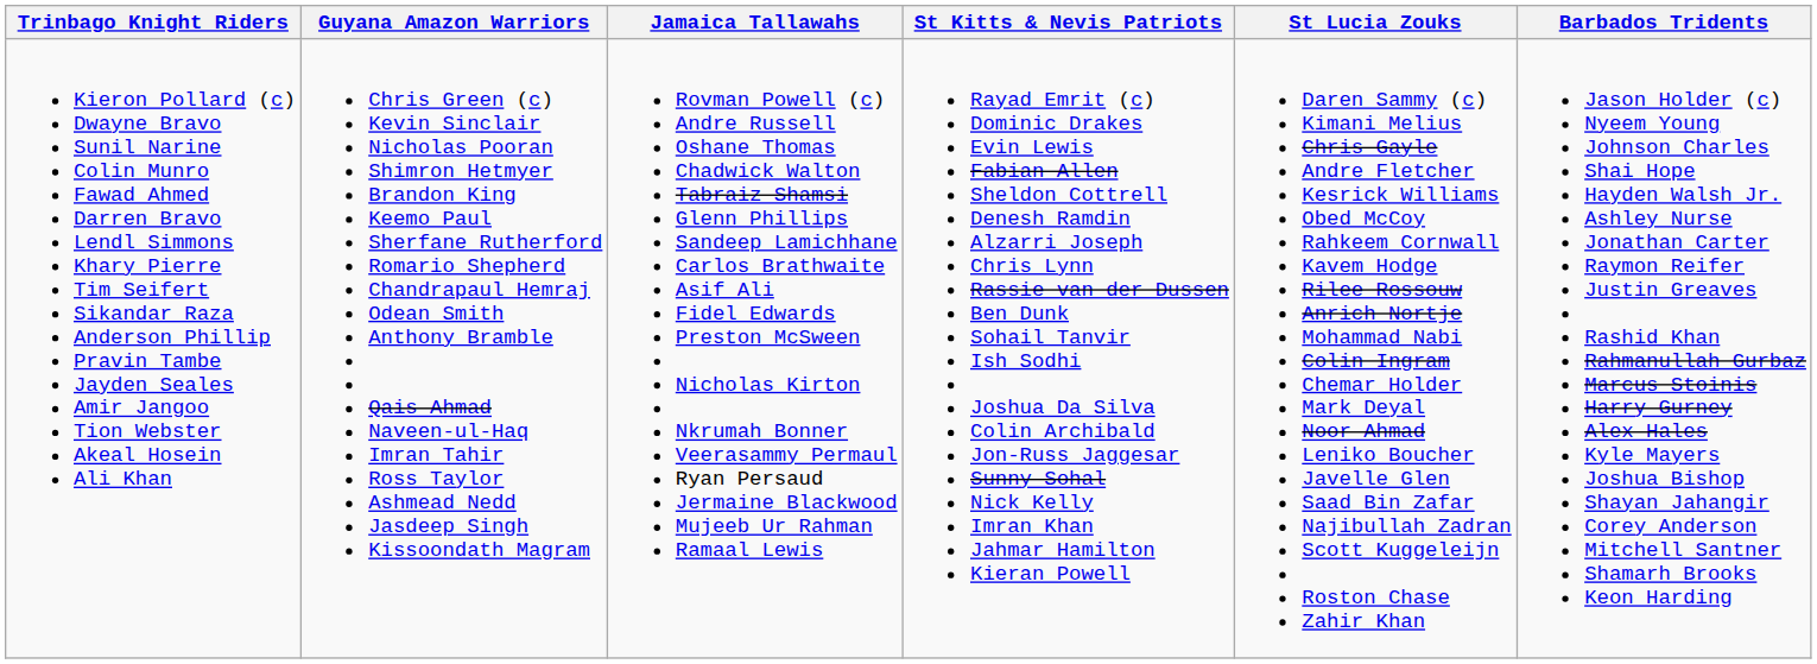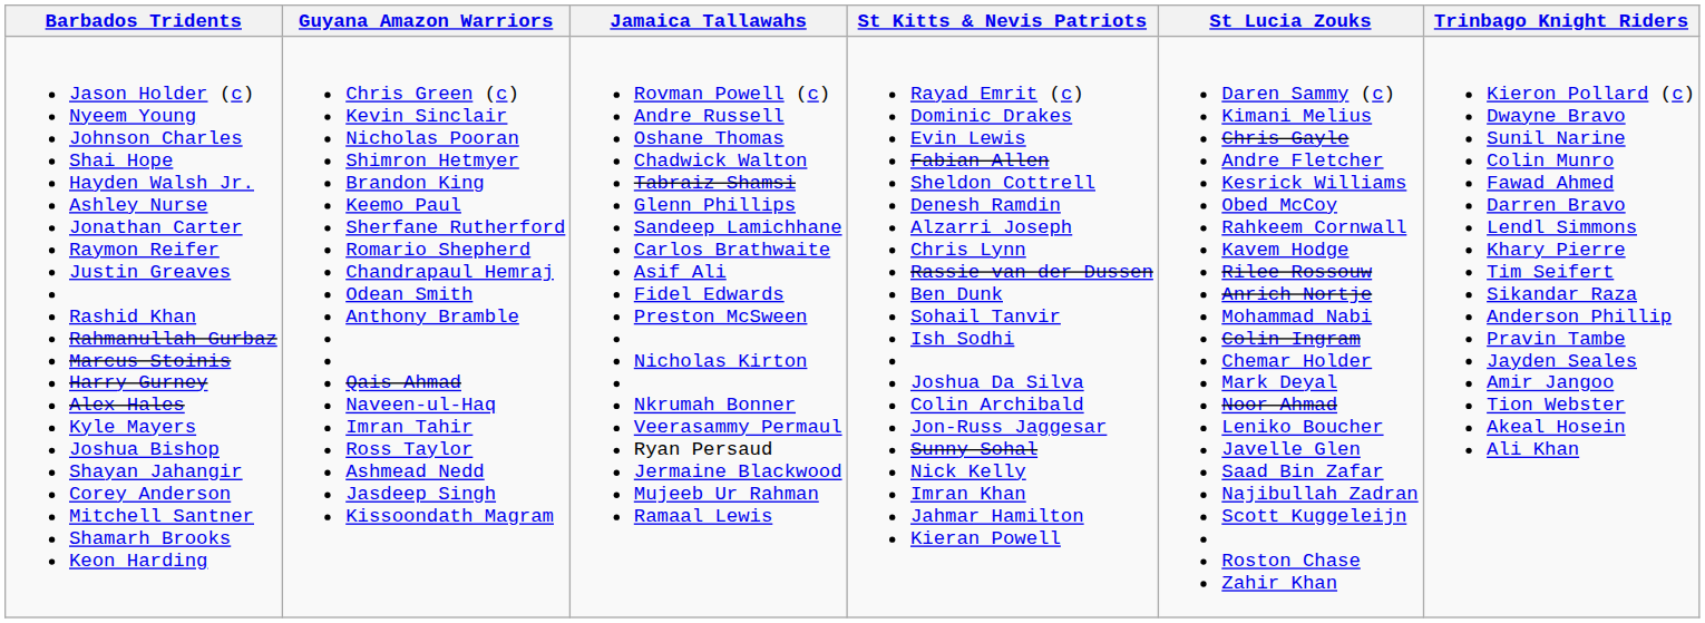columns swapped: Barbados Tridents <-> Trinbago Knight Riders
